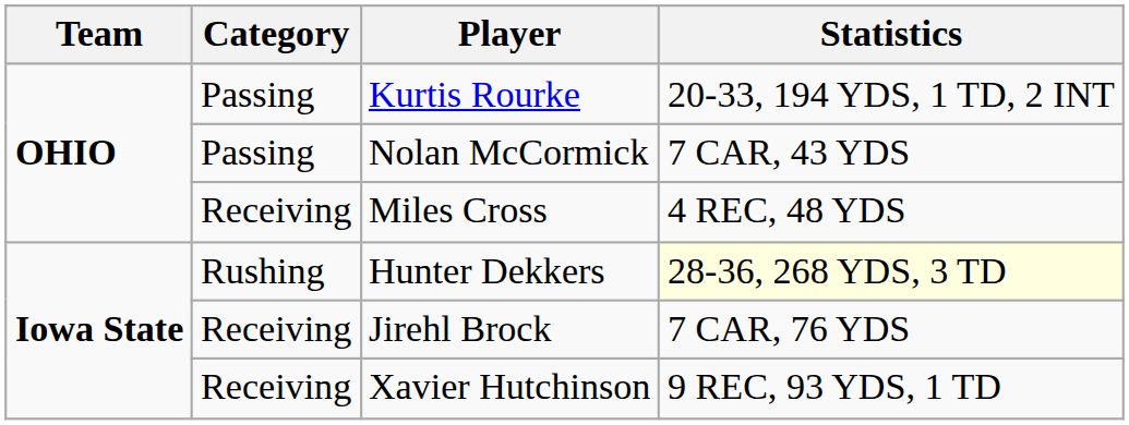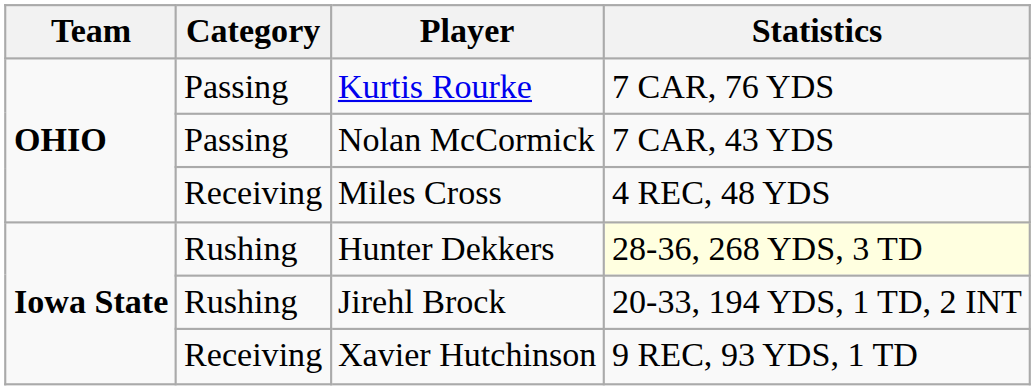Kurtis Rourke | Statistics: 20-33, 194 YDS, 1 TD, 2 INT -> 7 CAR, 76 YDS
Jirehl Brock | Category: Receiving -> Rushing
Jirehl Brock | Statistics: 7 CAR, 76 YDS -> 20-33, 194 YDS, 1 TD, 2 INT
